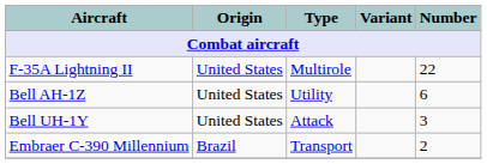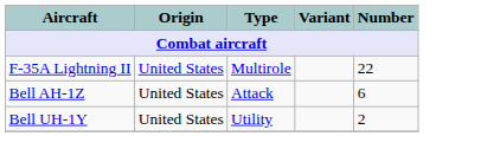Bell AH-1Z | Type: Utility -> Attack
Bell UH-1Y | Type: Attack -> Utility
Bell UH-1Y | Number: 3 -> 2
- row: Embraer C-390 Millennium | Brazil | Transport | 2
